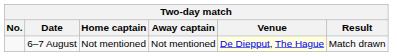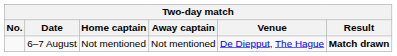6–7 August | Venue: lightyellow background -> no background
6–7 August | Result: normal -> bold
